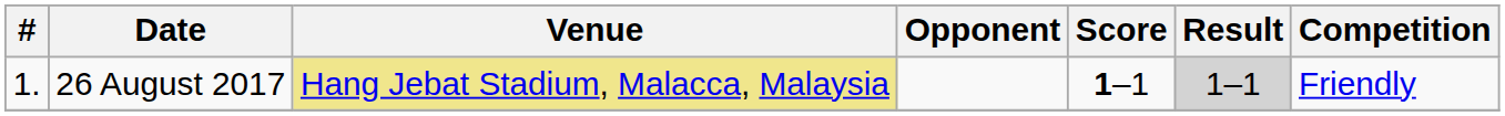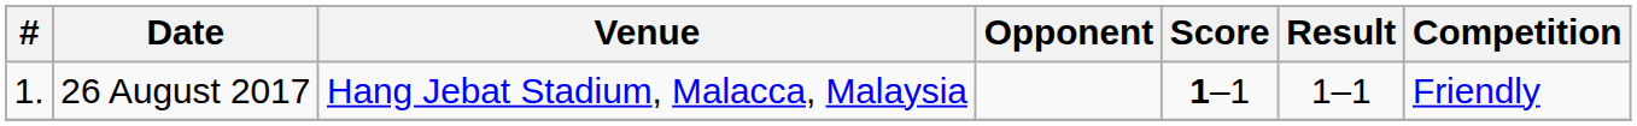26 August 2017 | Venue: khaki background -> no background
26 August 2017 | Result: lightgrey background -> no background
